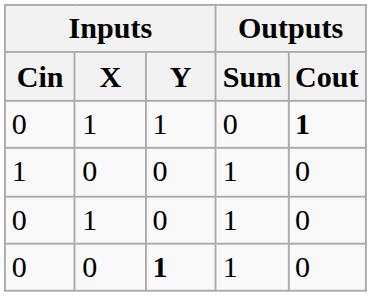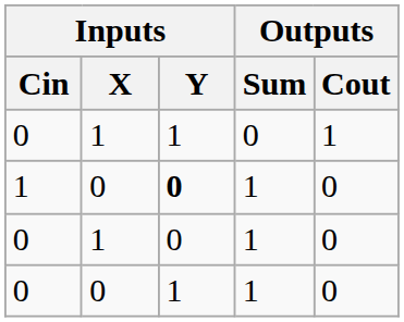row 3 | Outputs / Cout: bold -> normal
row 4 | Inputs / Y: normal -> bold
row 6 | Inputs / Y: bold -> normal
